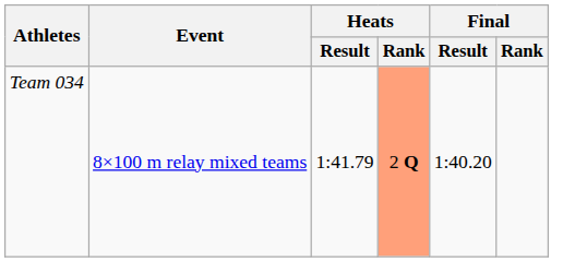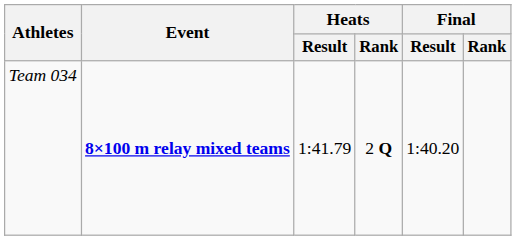Team 034 | Event: normal -> bold
Team 034 | Heats / Rank: lightsalmon background -> no background
